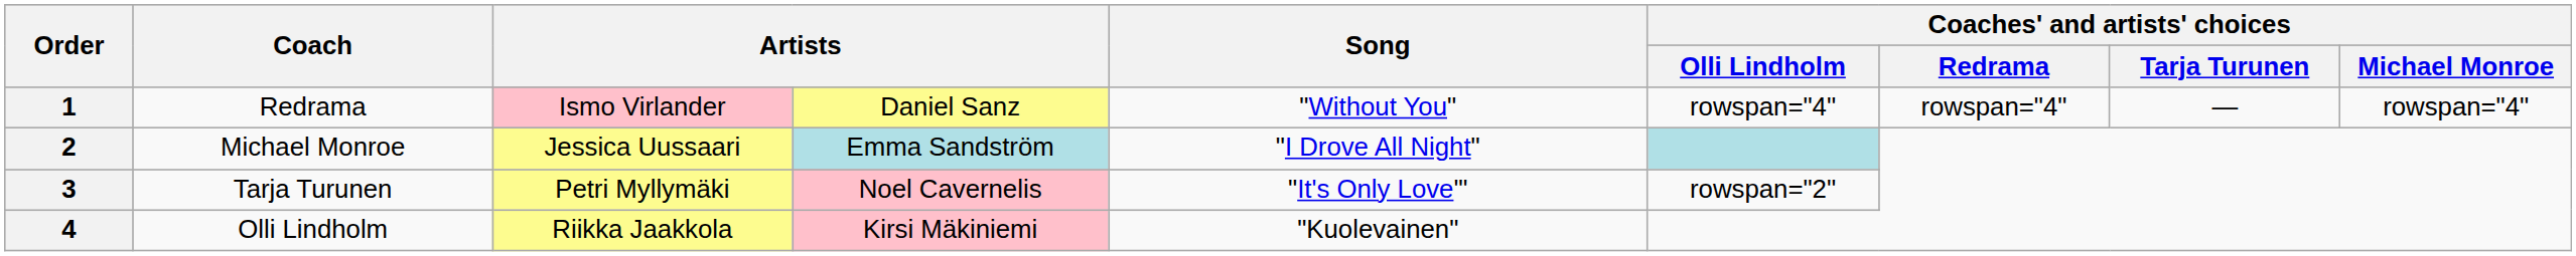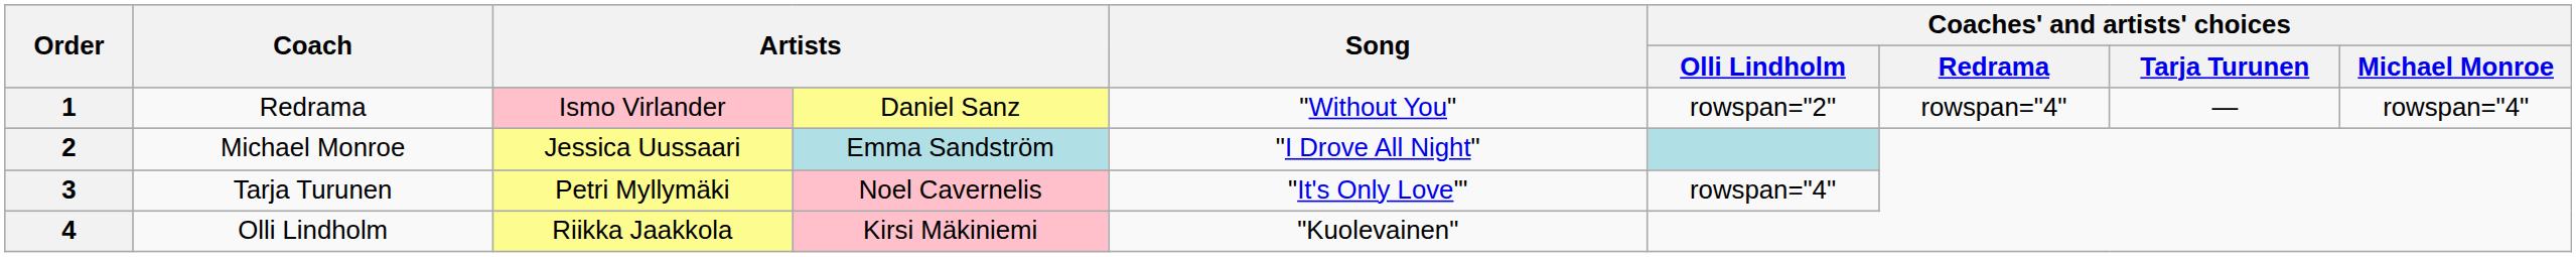1 | Coaches' and artists' choices / Olli Lindholm: rowspan="4" -> rowspan="2"
3 | Coaches' and artists' choices / Olli Lindholm: rowspan="2" -> rowspan="4"
